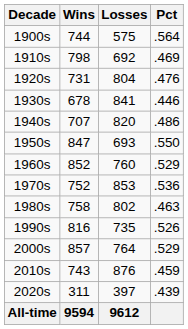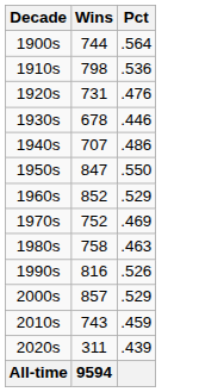- column: Losses | 575 | 692 | 804 | 841 | 820 | 693 | 760 | 853 | 802 | 735 | 764 | 876 | 397 | 9612
1910s | Pct: .469 -> .536
1970s | Pct: .536 -> .469
